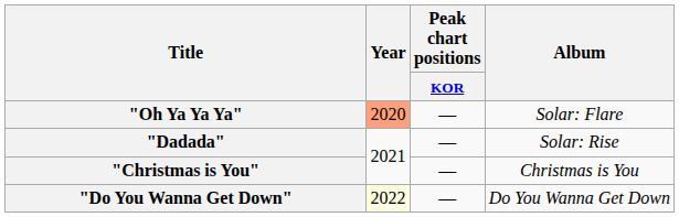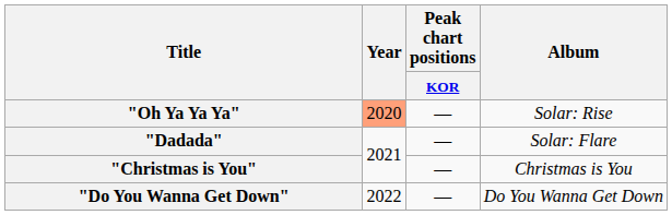"Oh Ya Ya Ya" | Album: Solar: Flare -> Solar: Rise
"Dadada" | Album: Solar: Rise -> Solar: Flare
"Do You Wanna Get Down" | Year: lightyellow background -> no background
